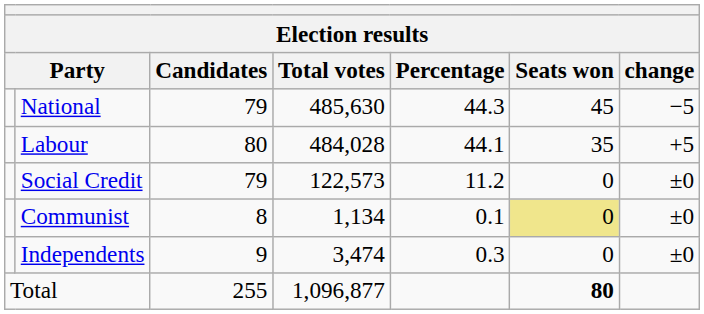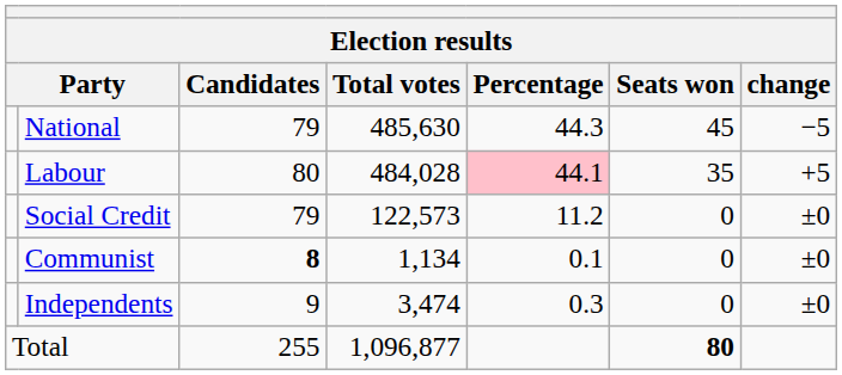Labour | Percentage: no background -> pink background
Communist | Candidates: normal -> bold
Communist | Seats won: khaki background -> no background
